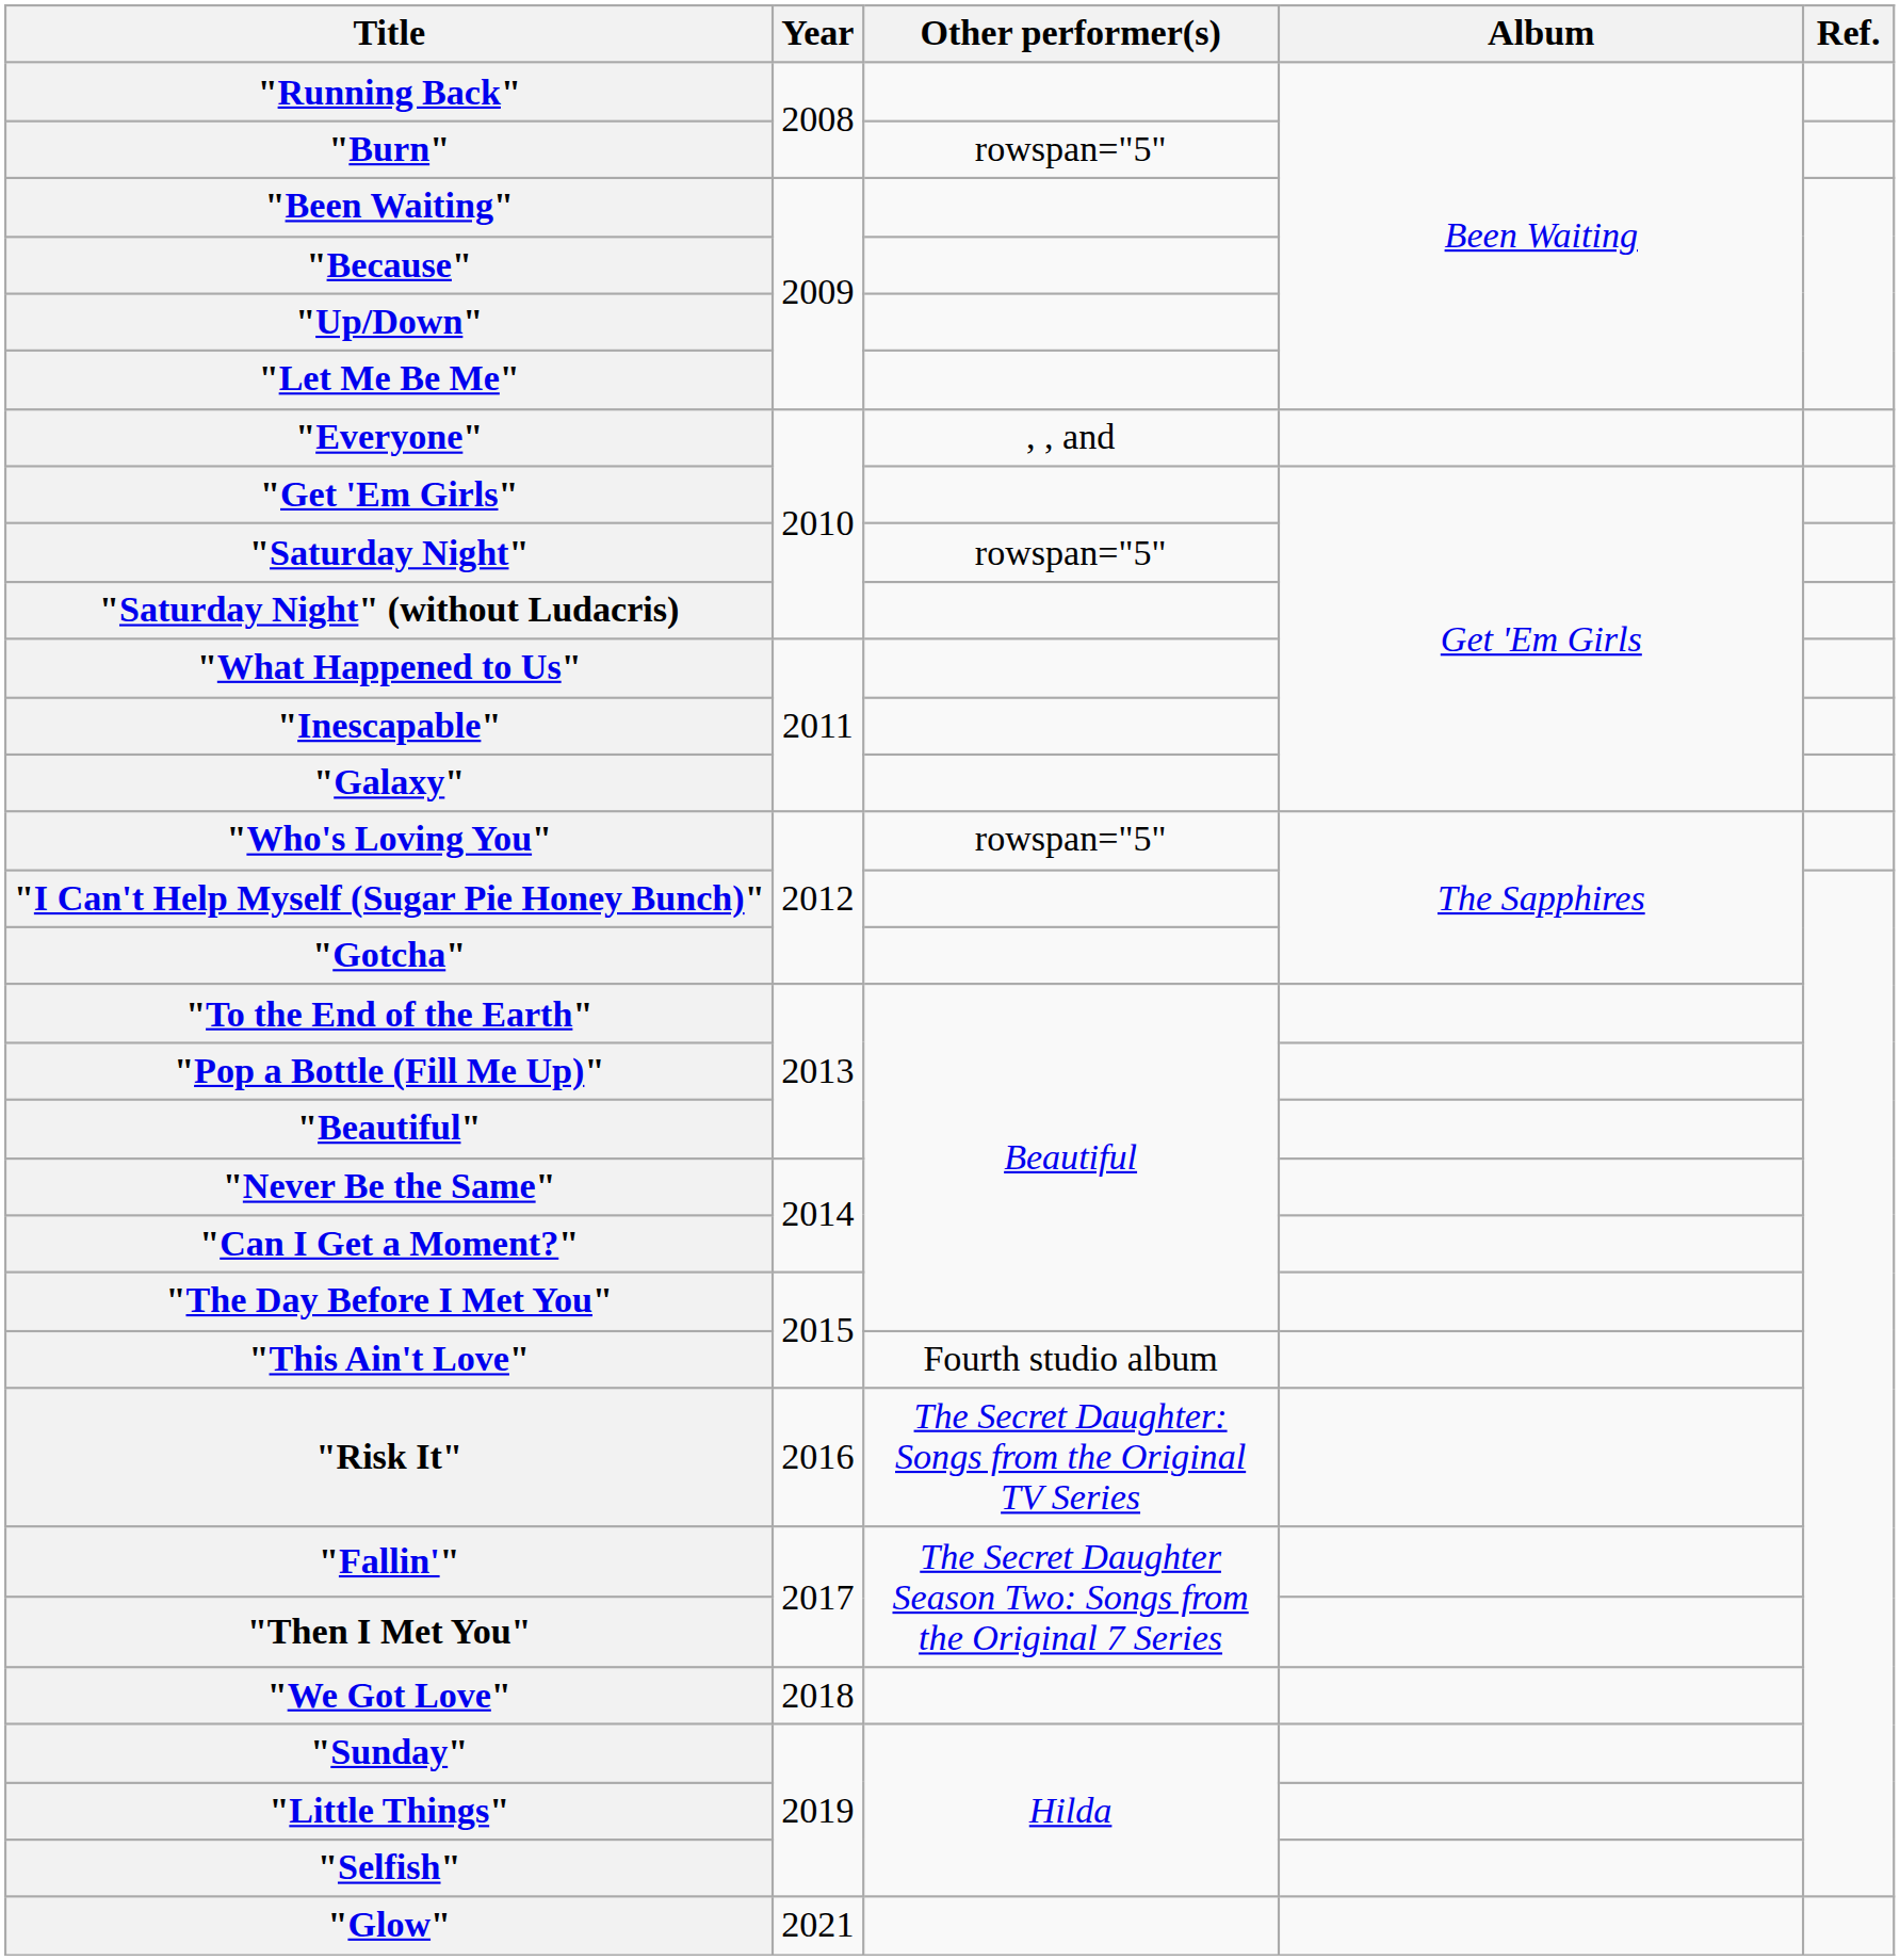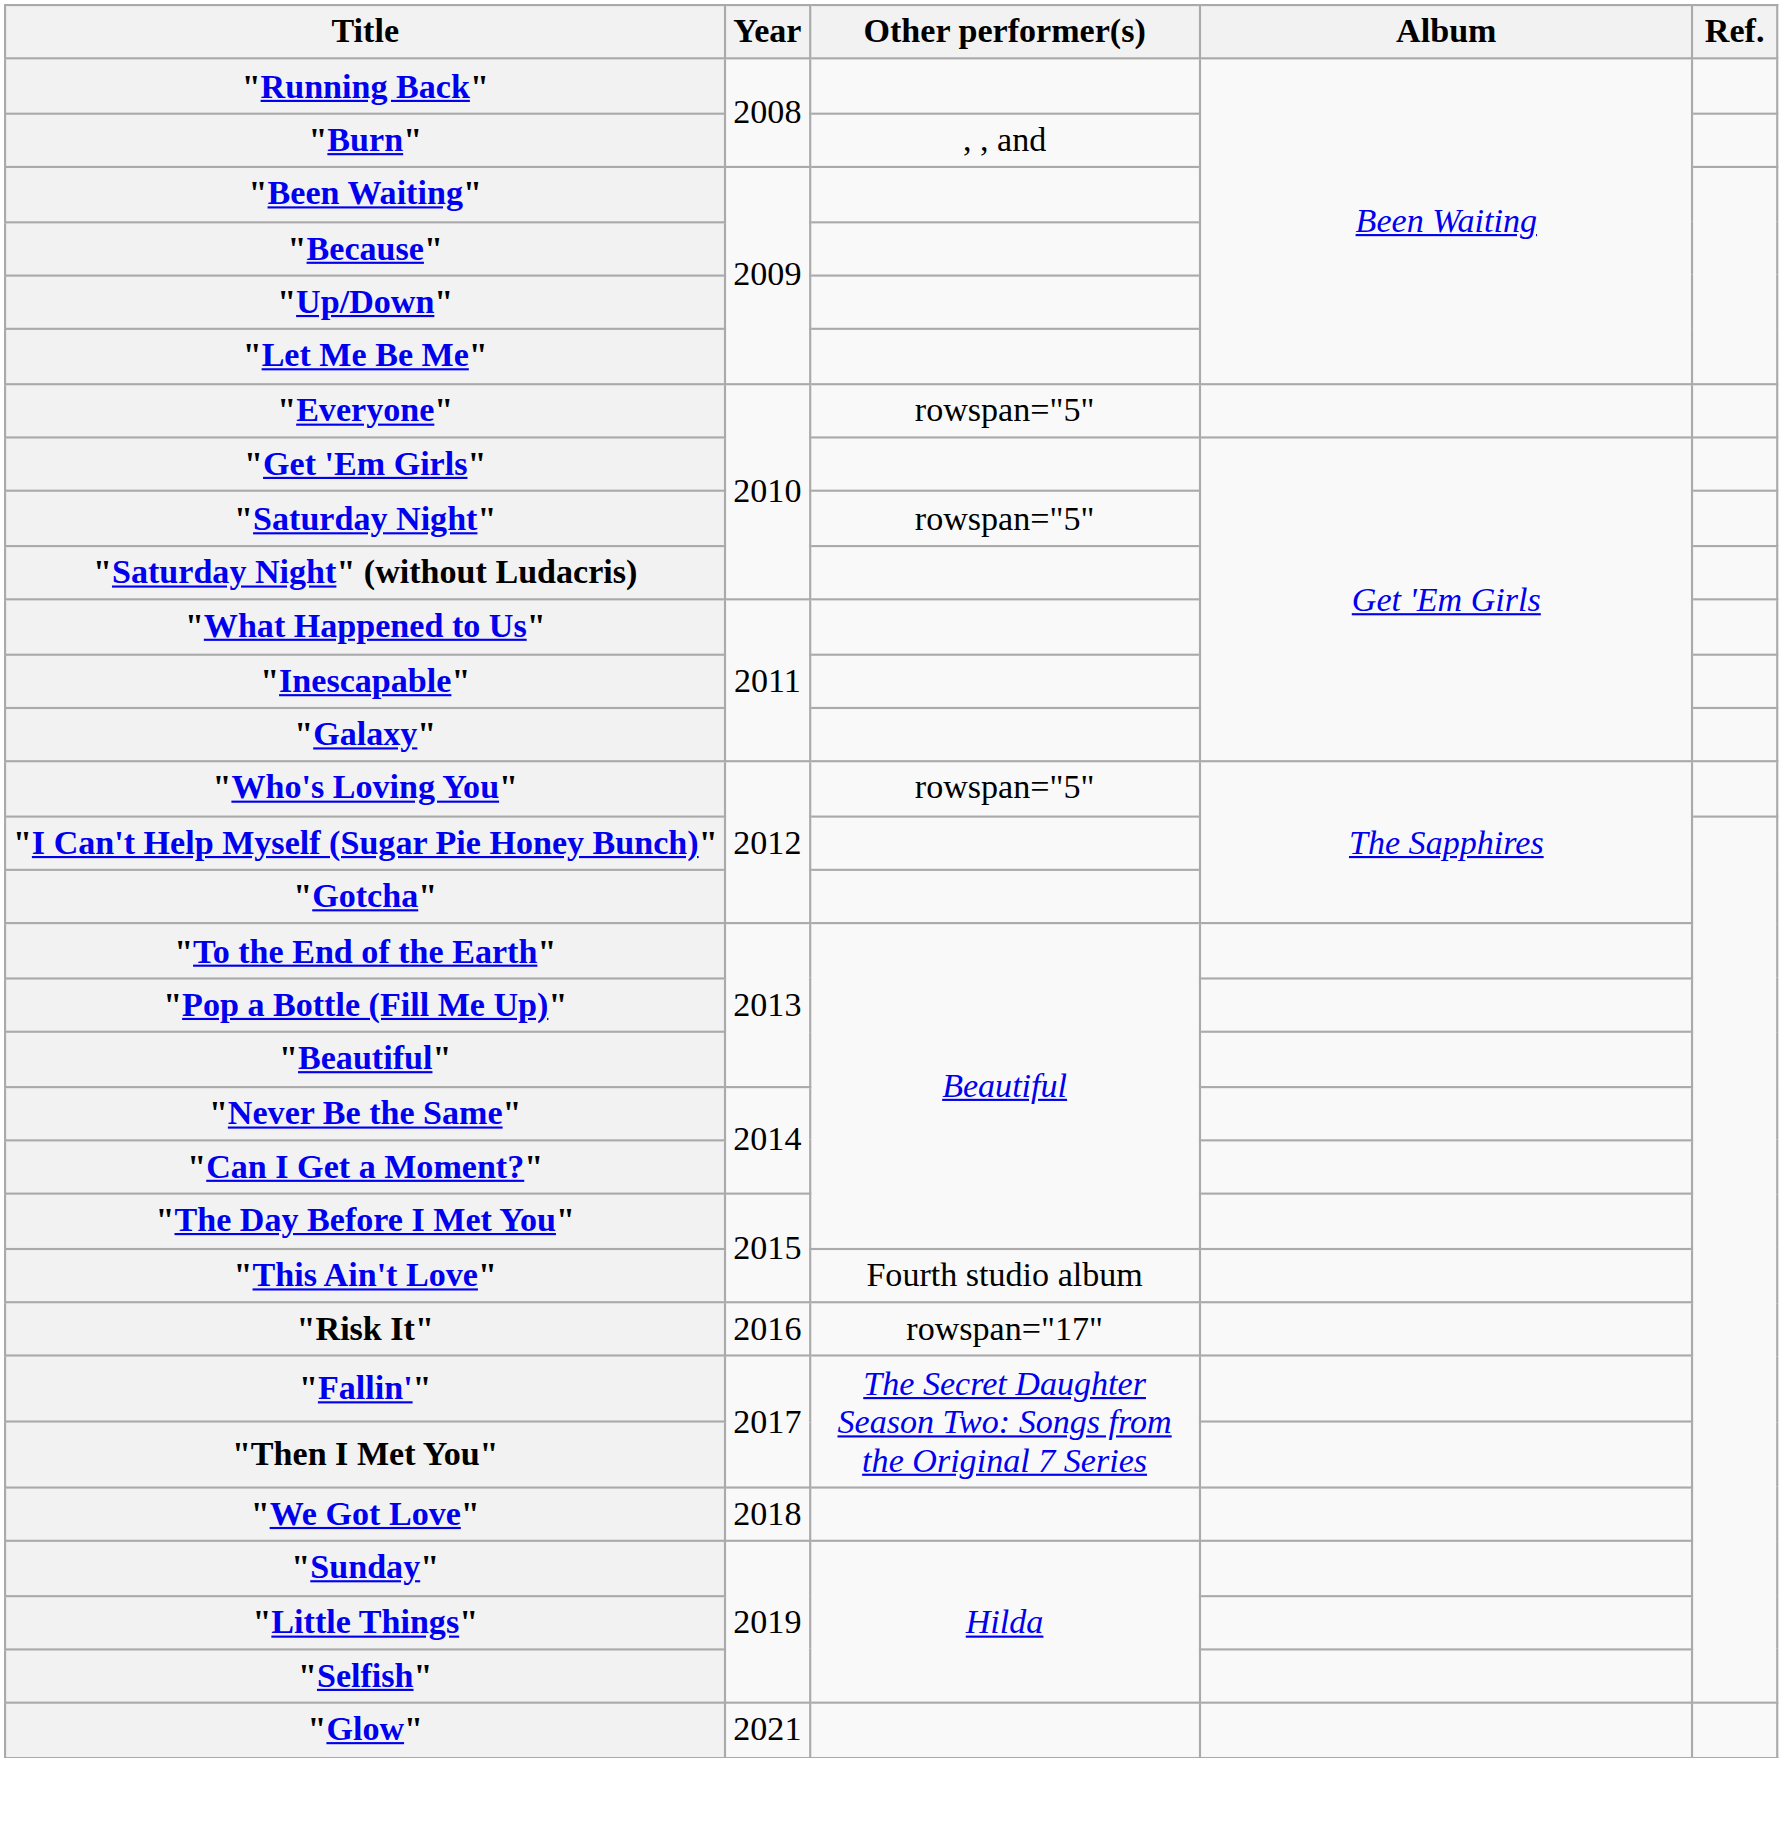"Burn" | Other performer(s): rowspan="5" -> , , and
"Everyone" | Other performer(s): , , and -> rowspan="5"
"Risk It" | Other performer(s): The Secret Daughter: Songs from the Original TV Series -> rowspan="17"
